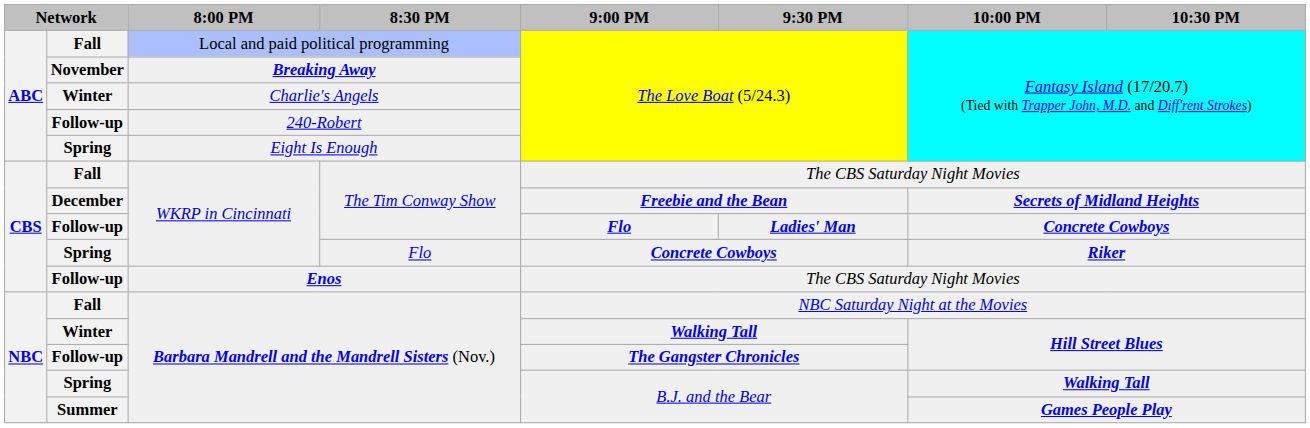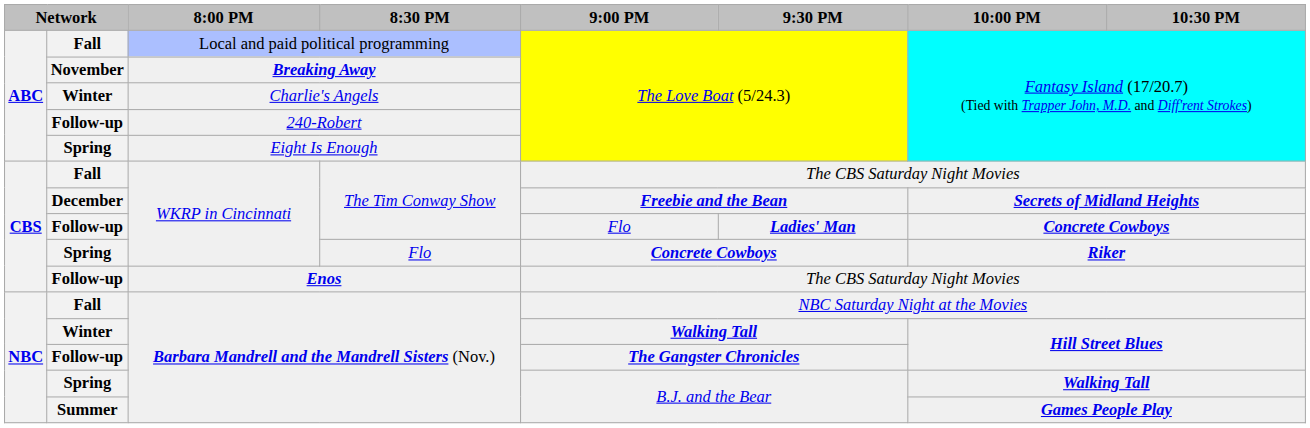Follow-up / The Tim Conway Show | 9:00 PM: bold -> normal
